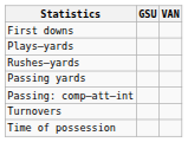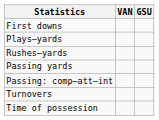columns swapped: GSU <-> VAN
